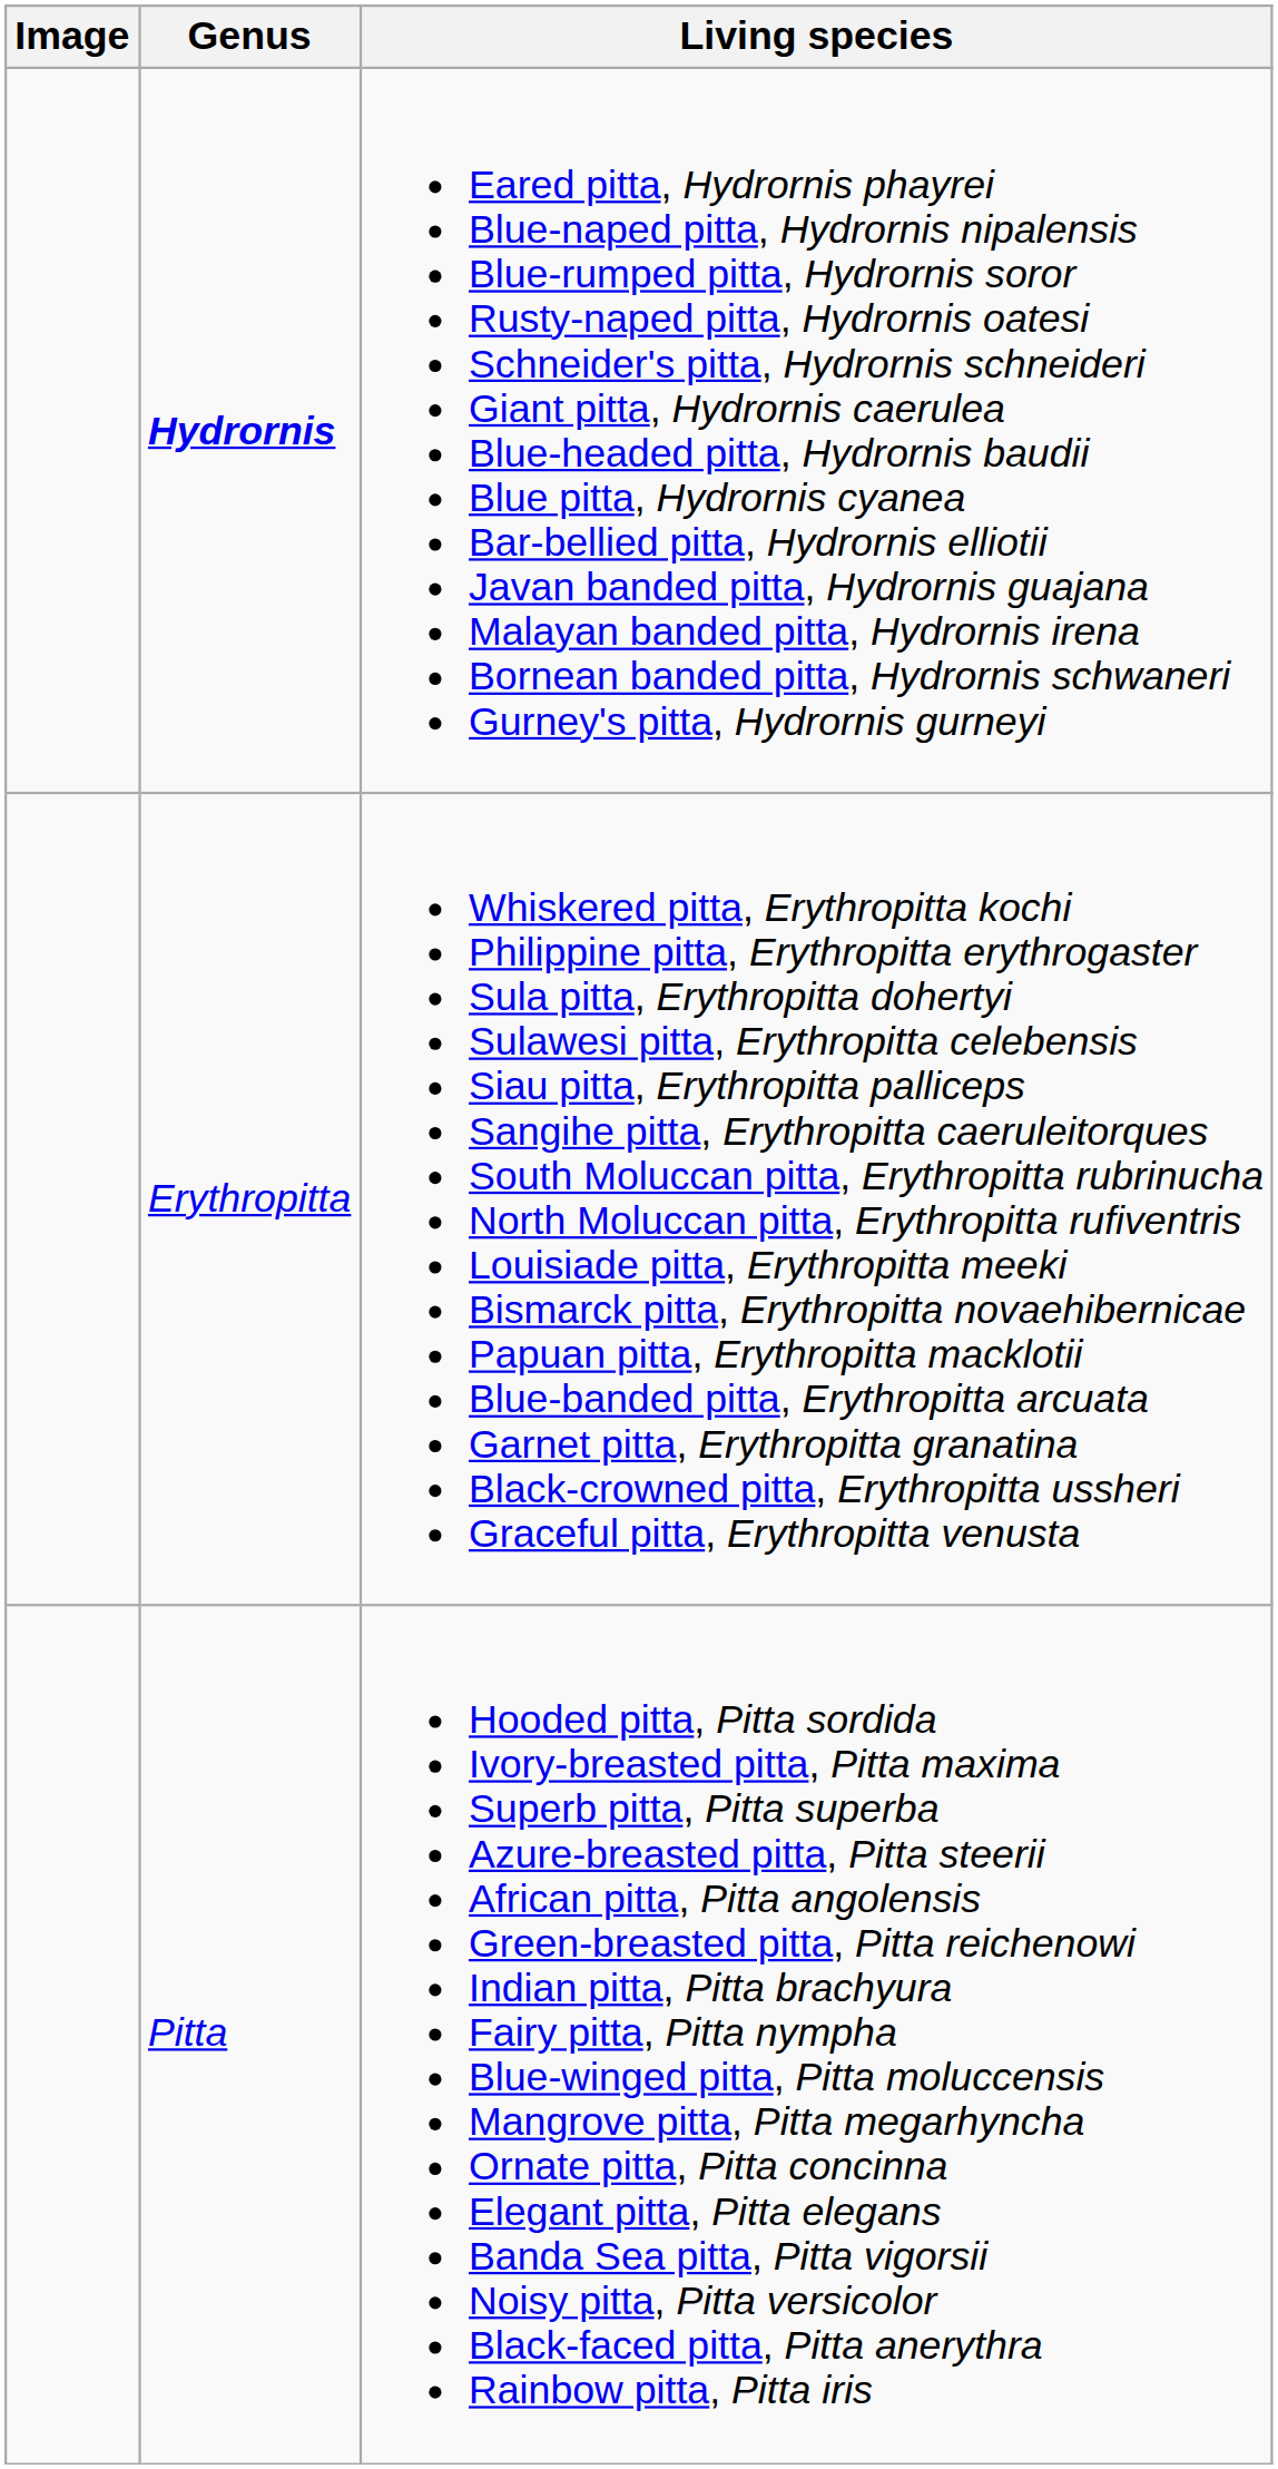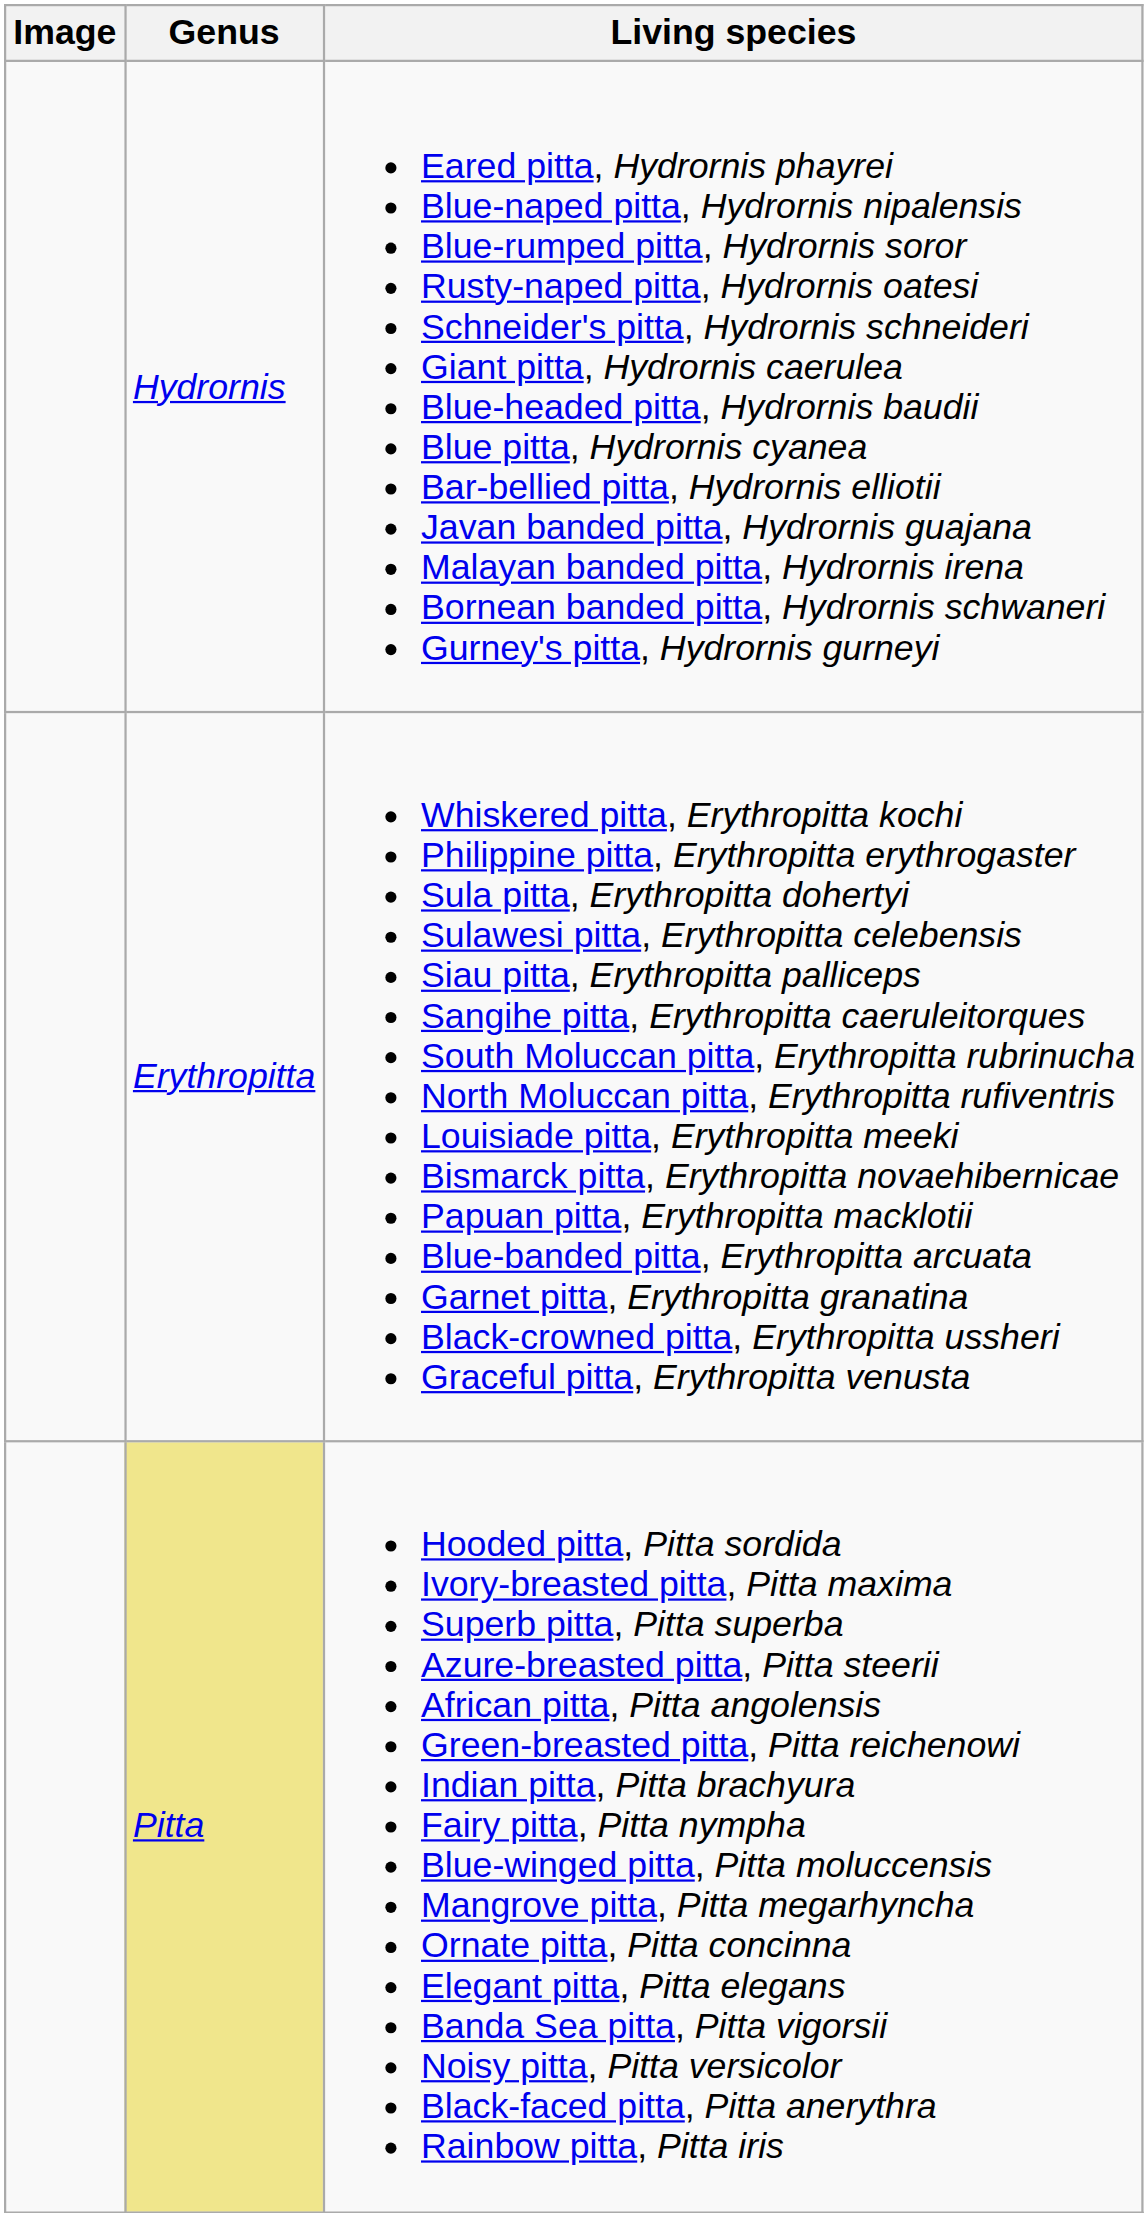Hydrornis | Genus: bold -> normal
Pitta | Genus: no background -> khaki background
